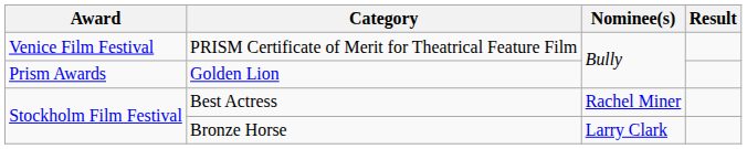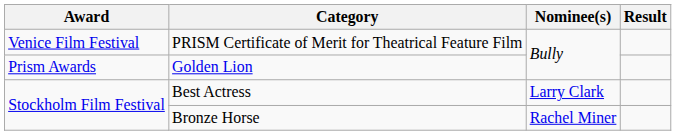Best Actress | Nominee(s): Rachel Miner -> Larry Clark
Bronze Horse | Nominee(s): Larry Clark -> Rachel Miner
